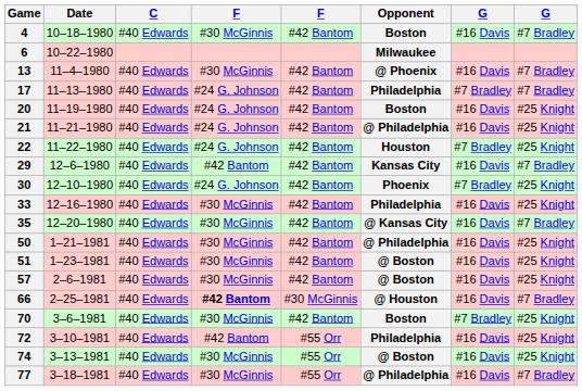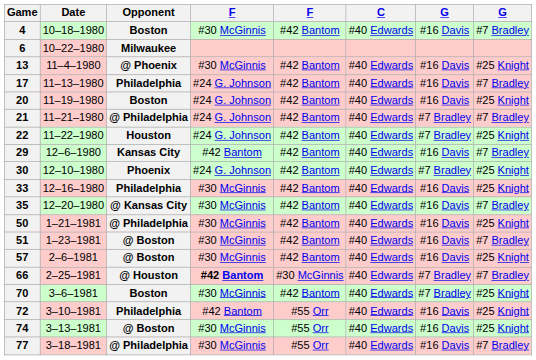columns swapped: Opponent <-> C
13 | column 8: #7 Bradley -> #25 Knight
17 | column 7: #7 Bradley -> #16 Davis
21 | column 7: #16 Davis -> #7 Bradley
21 | column 8: #25 Knight -> #7 Bradley
51 | column 8: #25 Knight -> #7 Bradley
66 | column 7: #16 Davis -> #7 Bradley
